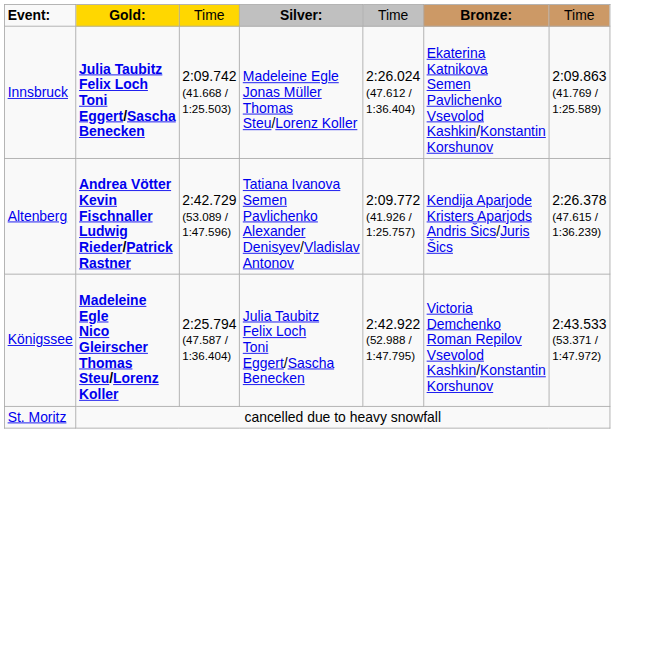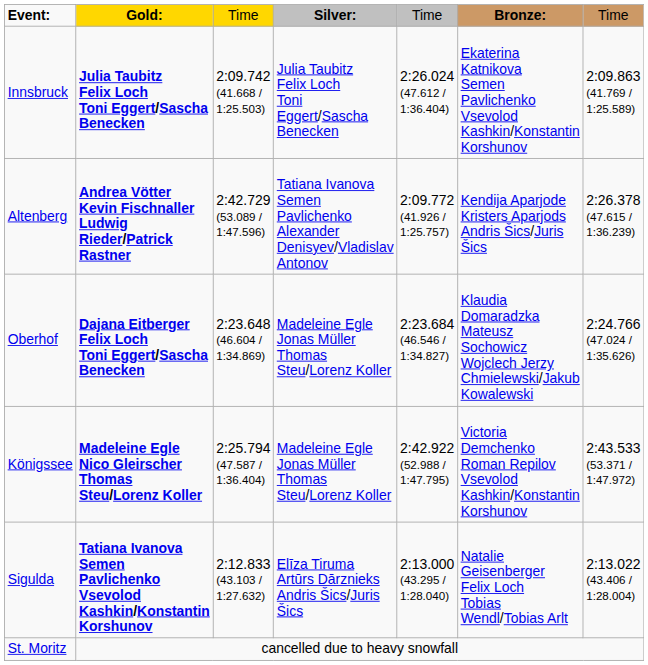Innsbruck | column 4: Madeleine Egle Jonas Müller Thomas Steu/Lorenz Koller -> Julia Taubitz Felix Loch Toni Eggert/Sascha Benecken
+ row: Oberhof | Dajana Eitberger Felix Loch Toni Eggert/Sascha Benecken | 2:23.648 (46.604 / 1:34.869) | Madeleine Egle Jonas Müller Thomas Steu/Lorenz Koller | 2:23.684 (46.546 / 1:34.827) | Klaudia Domaradzka Mateusz Sochowicz Wojclech Jerzy Chmielewski/Jakub Kowalewski | 2:24.766 (47.024 / 1:35.626)
Königssee | column 4: Julia Taubitz Felix Loch Toni Eggert/Sascha Benecken -> Madeleine Egle Jonas Müller Thomas Steu/Lorenz Koller
+ row: Sigulda | Tatiana Ivanova Semen Pavlichenko Vsevolod Kashkin/Konstantin Korshunov | 2:12.833 (43.103 / 1:27.632) | Elīza Tiruma Artūrs Dārznieks Andris Šics/Juris Šics | 2:13.000 (43.295 / 1:28.040) | Natalie Geisenberger Felix Loch Tobias Wendl/Tobias Arlt | 2:13.022 (43.406 / 1:28.004)
